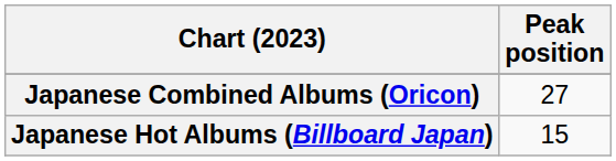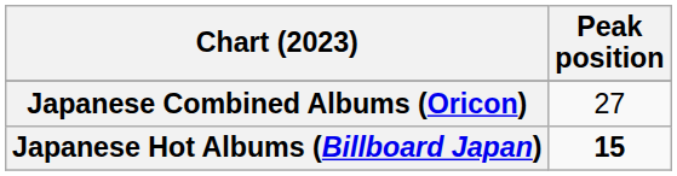Japanese Hot Albums (Billboard Japan) | Peak position: normal -> bold
